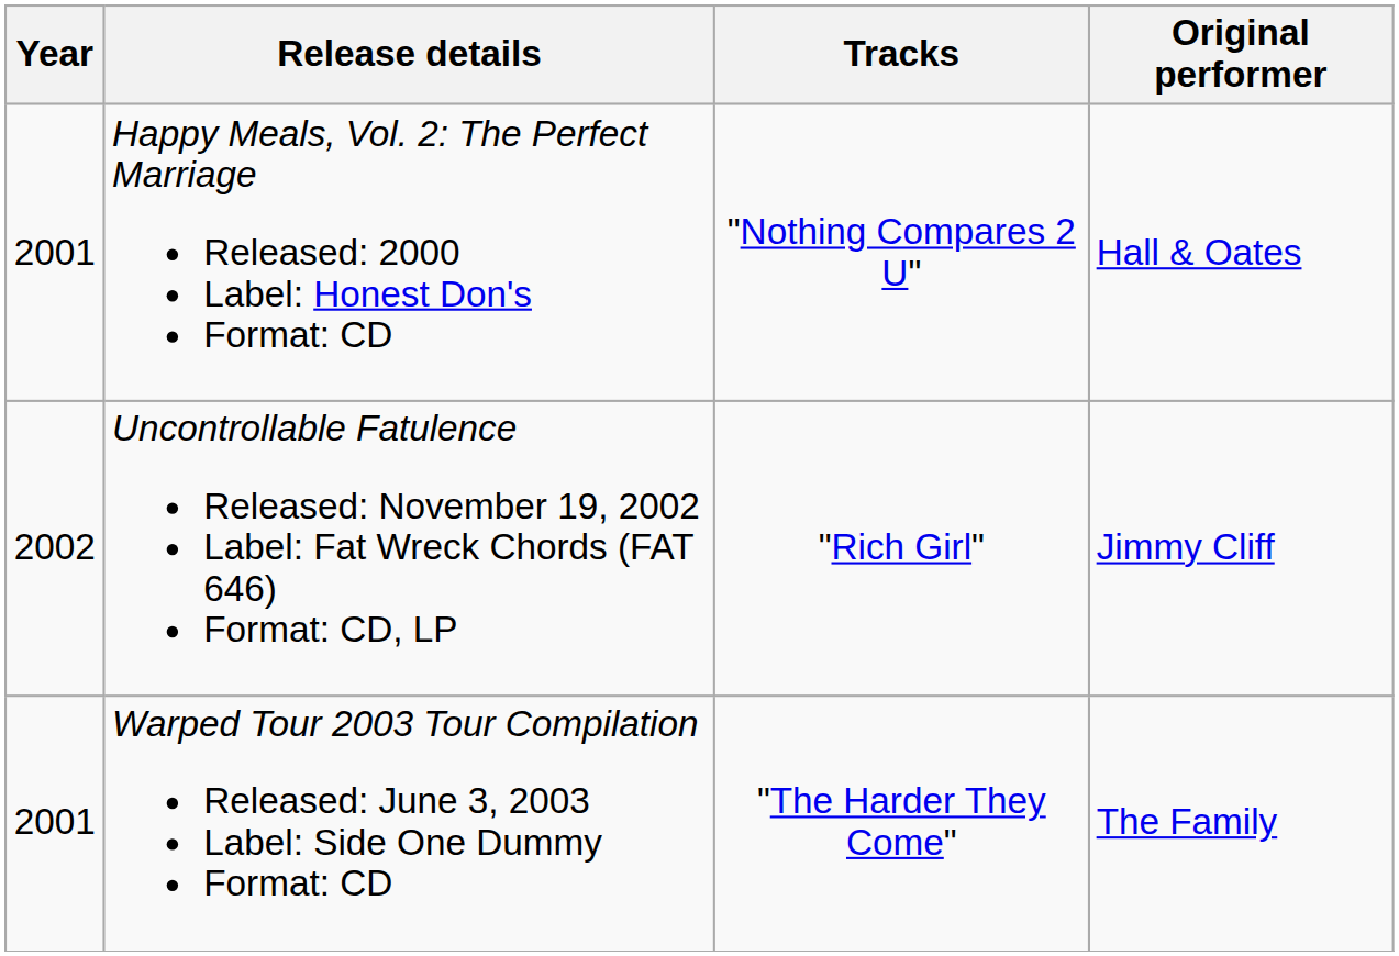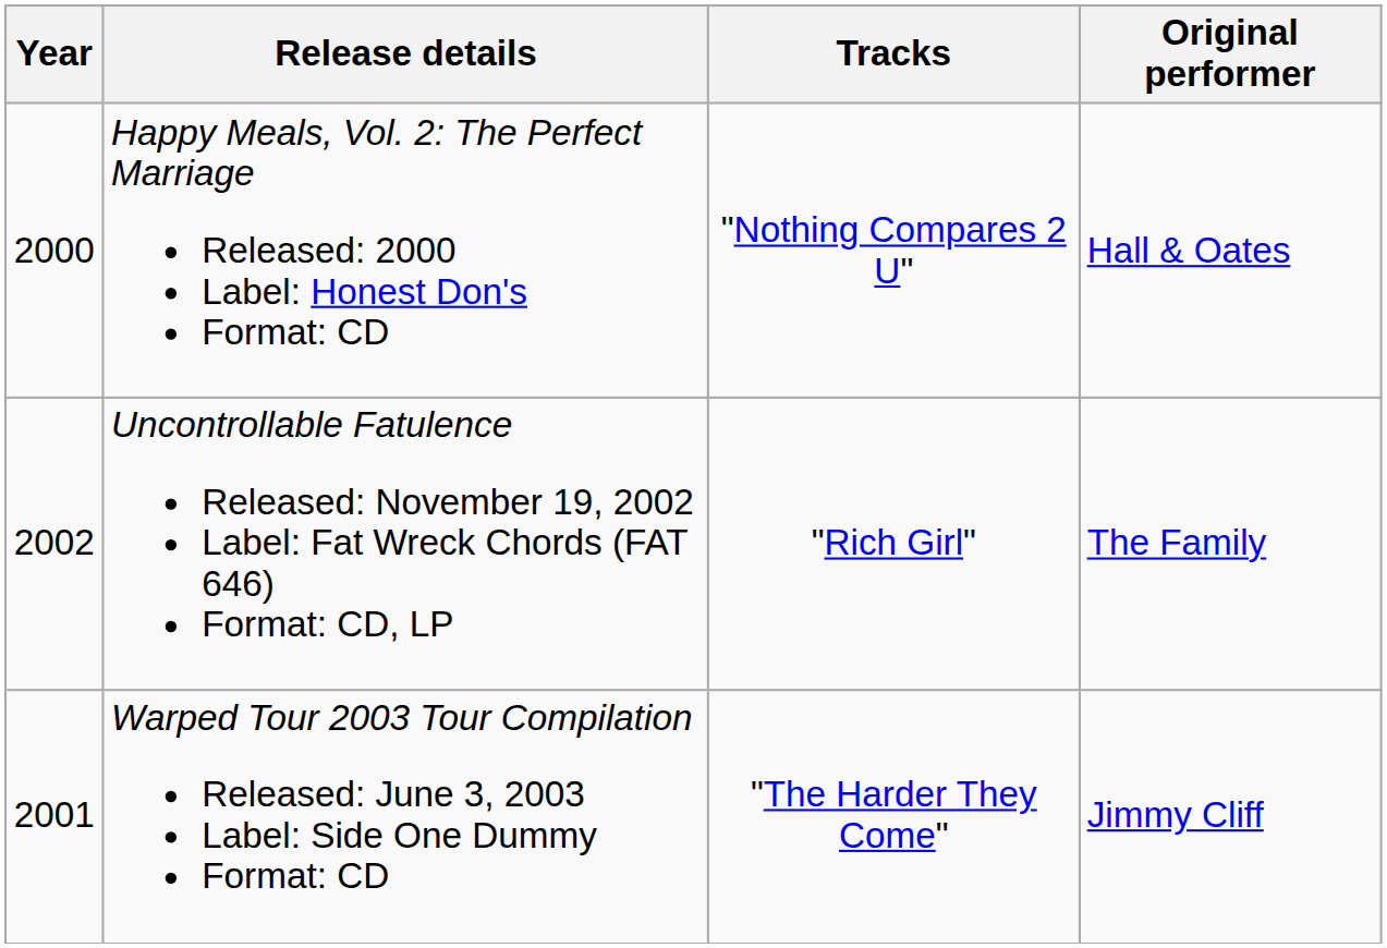row 2 | Year: 2001 -> 2000
row 3 | Original performer: Jimmy Cliff -> The Family
row 4 | Original performer: The Family -> Jimmy Cliff
